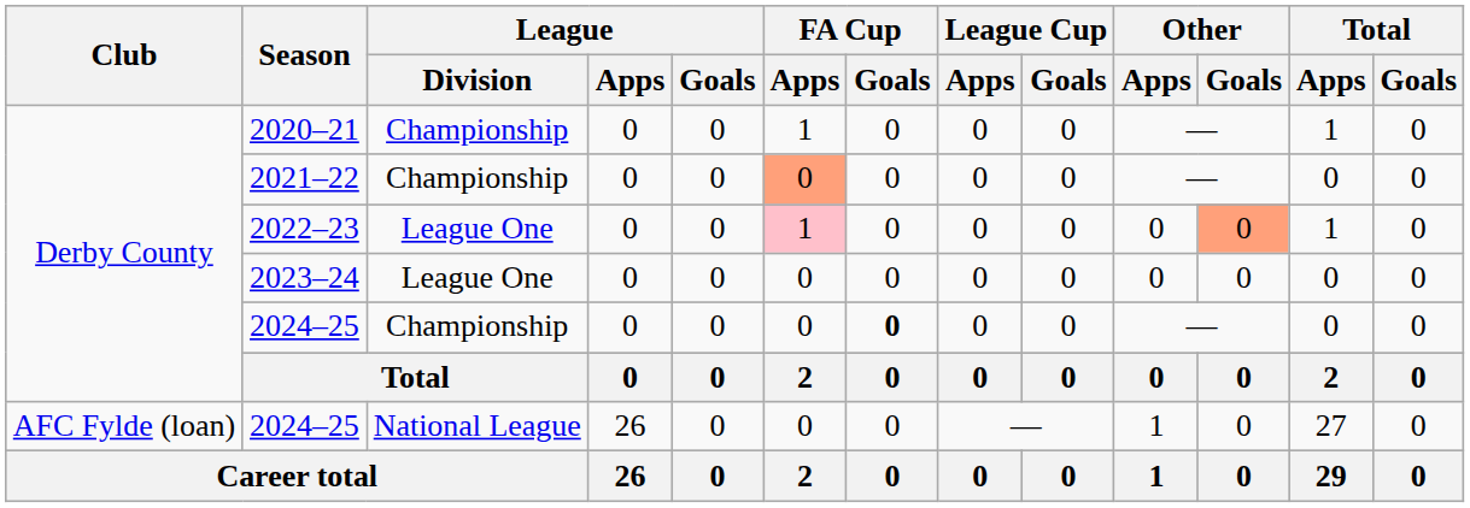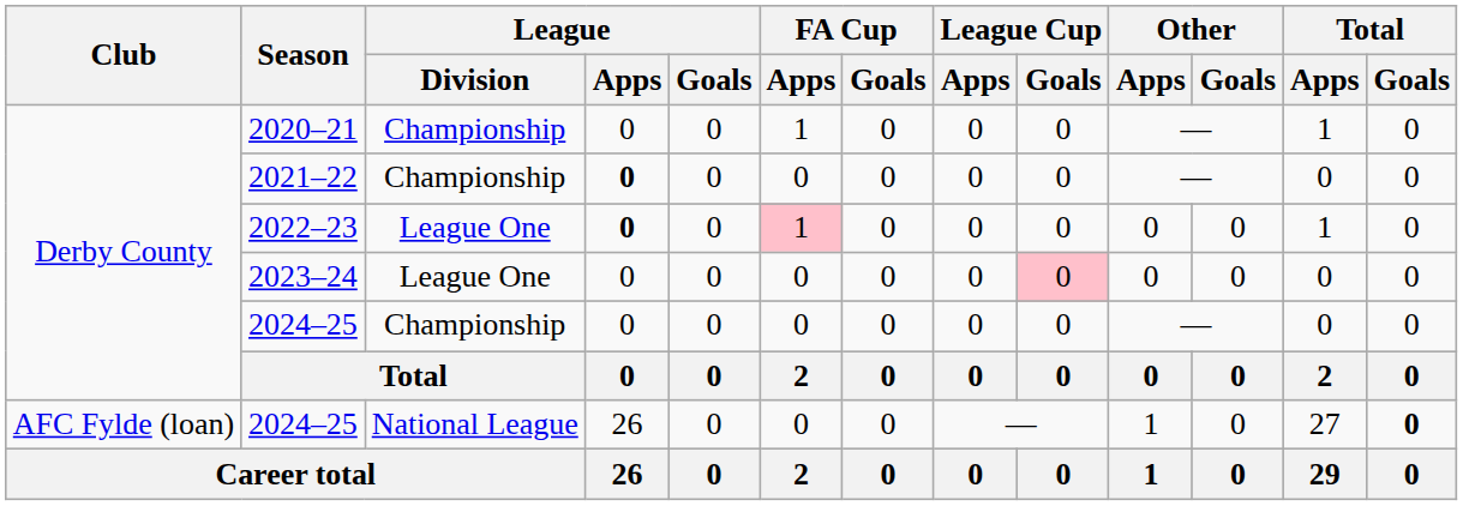2021–22 | League / Apps: normal -> bold
2021–22 | FA Cup / Apps: lightsalmon background -> no background
2022–23 | League / Apps: normal -> bold
2022–23 | Other / Goals: lightsalmon background -> no background
2023–24 | League Cup / Goals: no background -> pink background
2024–25 / Championship | FA Cup / Goals: bold -> normal
2024–25 / National League | Total / Goals: normal -> bold
